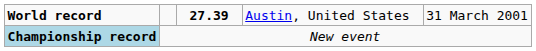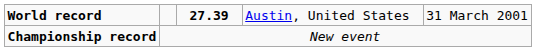Championship record | column 1: lightblue background -> no background
